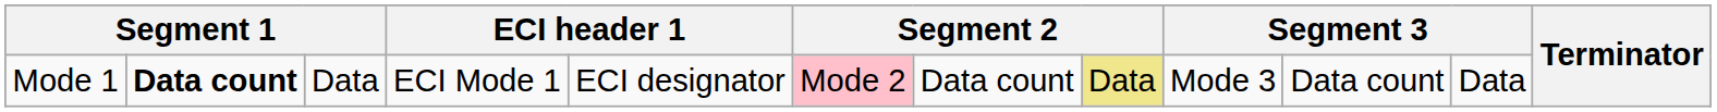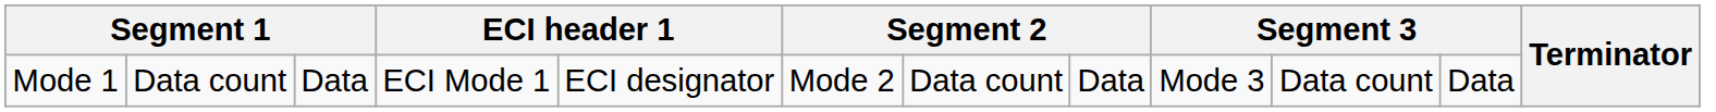Mode 1 | column 2: bold -> normal
Mode 1 | column 6: pink background -> no background
Mode 1 | column 8: khaki background -> no background
